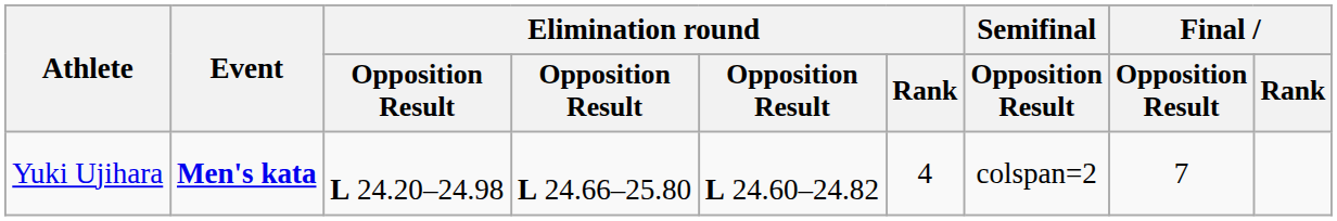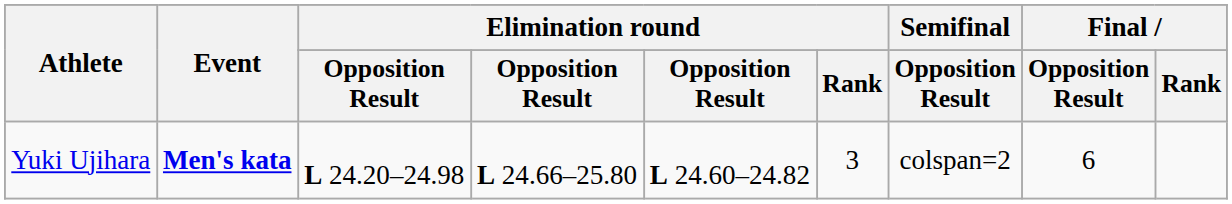Yuki Ujihara | Elimination round / Rank: 4 -> 3
Yuki Ujihara | Final / Opposition Result: 7 -> 6
